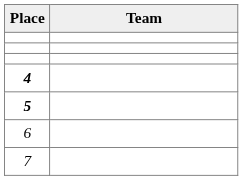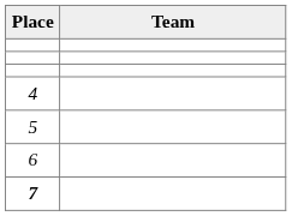row 5 | Place: bold -> normal
row 6 | Place: bold -> normal
row 8 | Place: normal -> bold
